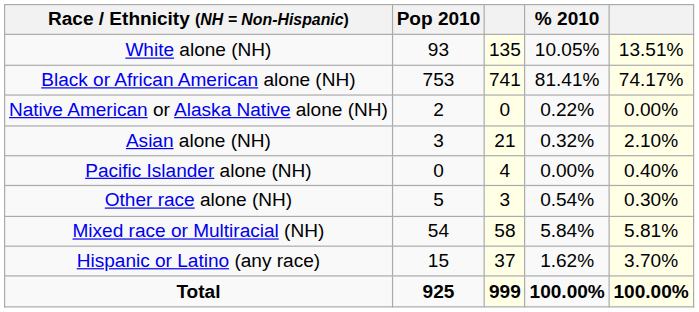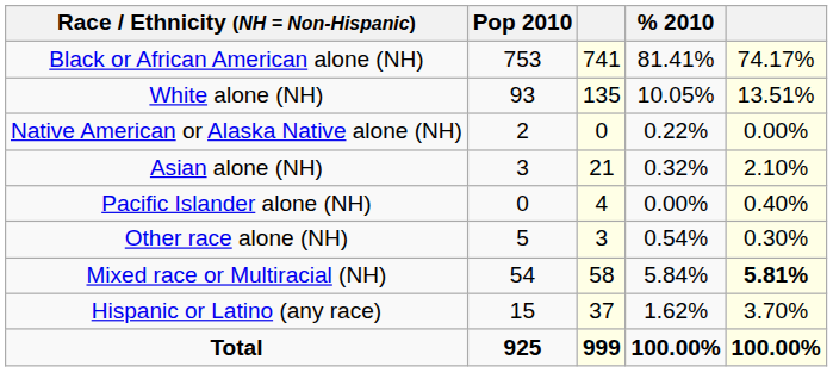rows swapped: White alone (NH) <-> Black or African American alone (NH)
Mixed race or Multiracial (NH) | column 5: normal -> bold
